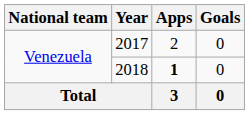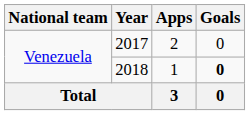2018 | Apps: bold -> normal
2018 | Goals: normal -> bold
